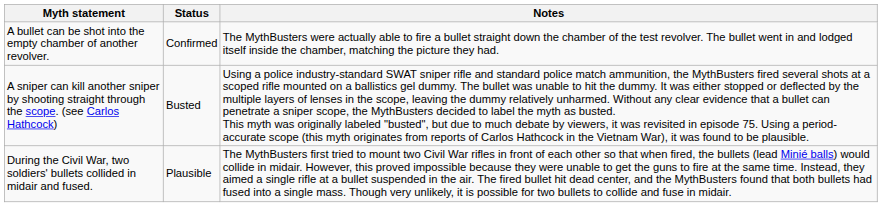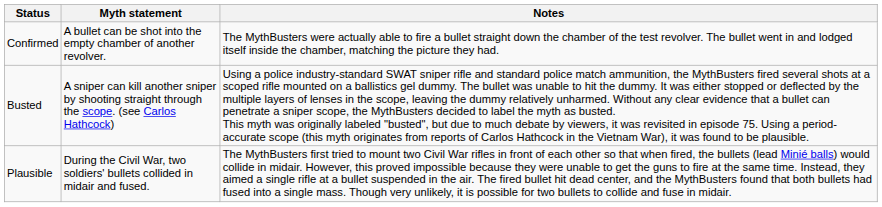columns swapped: Myth statement <-> Status
